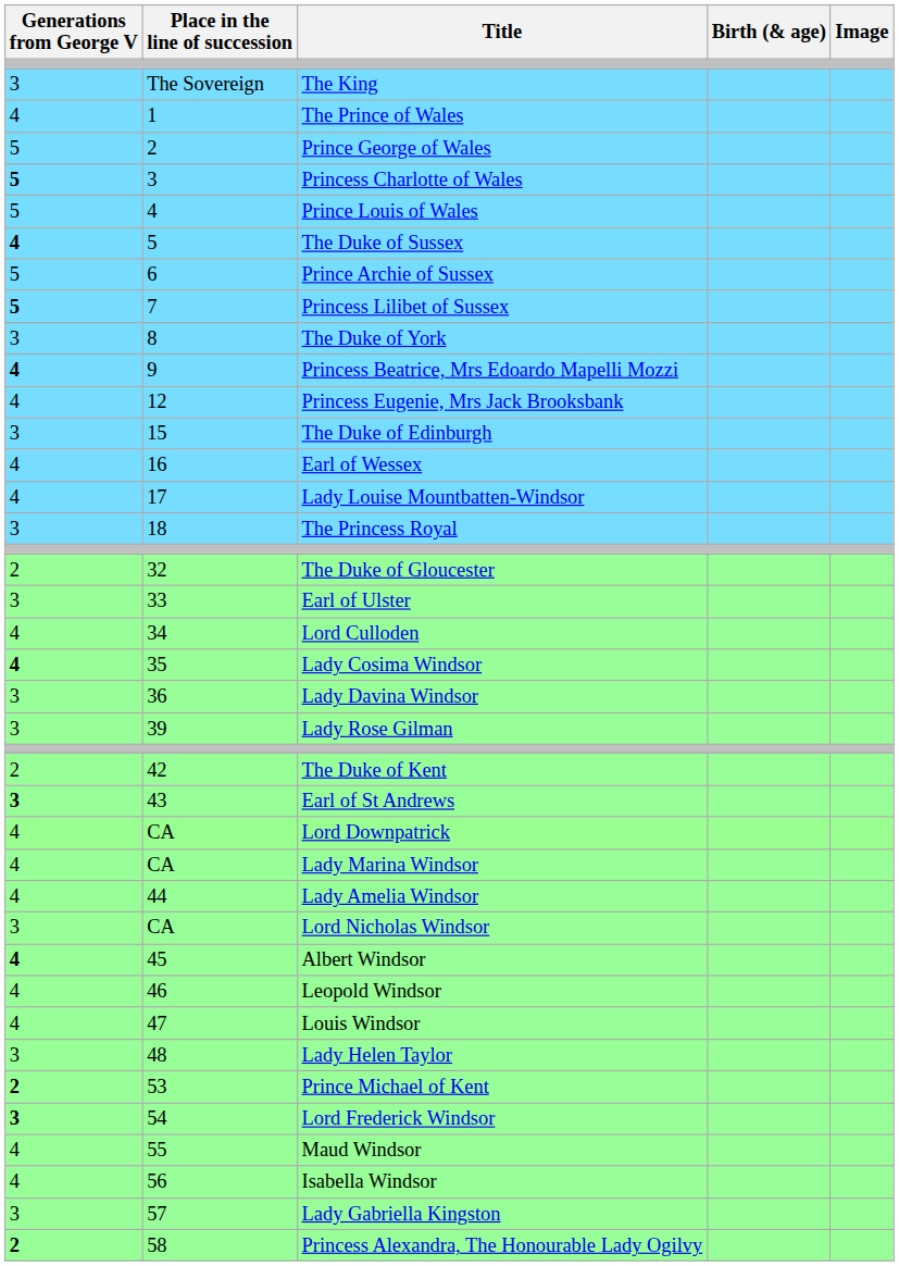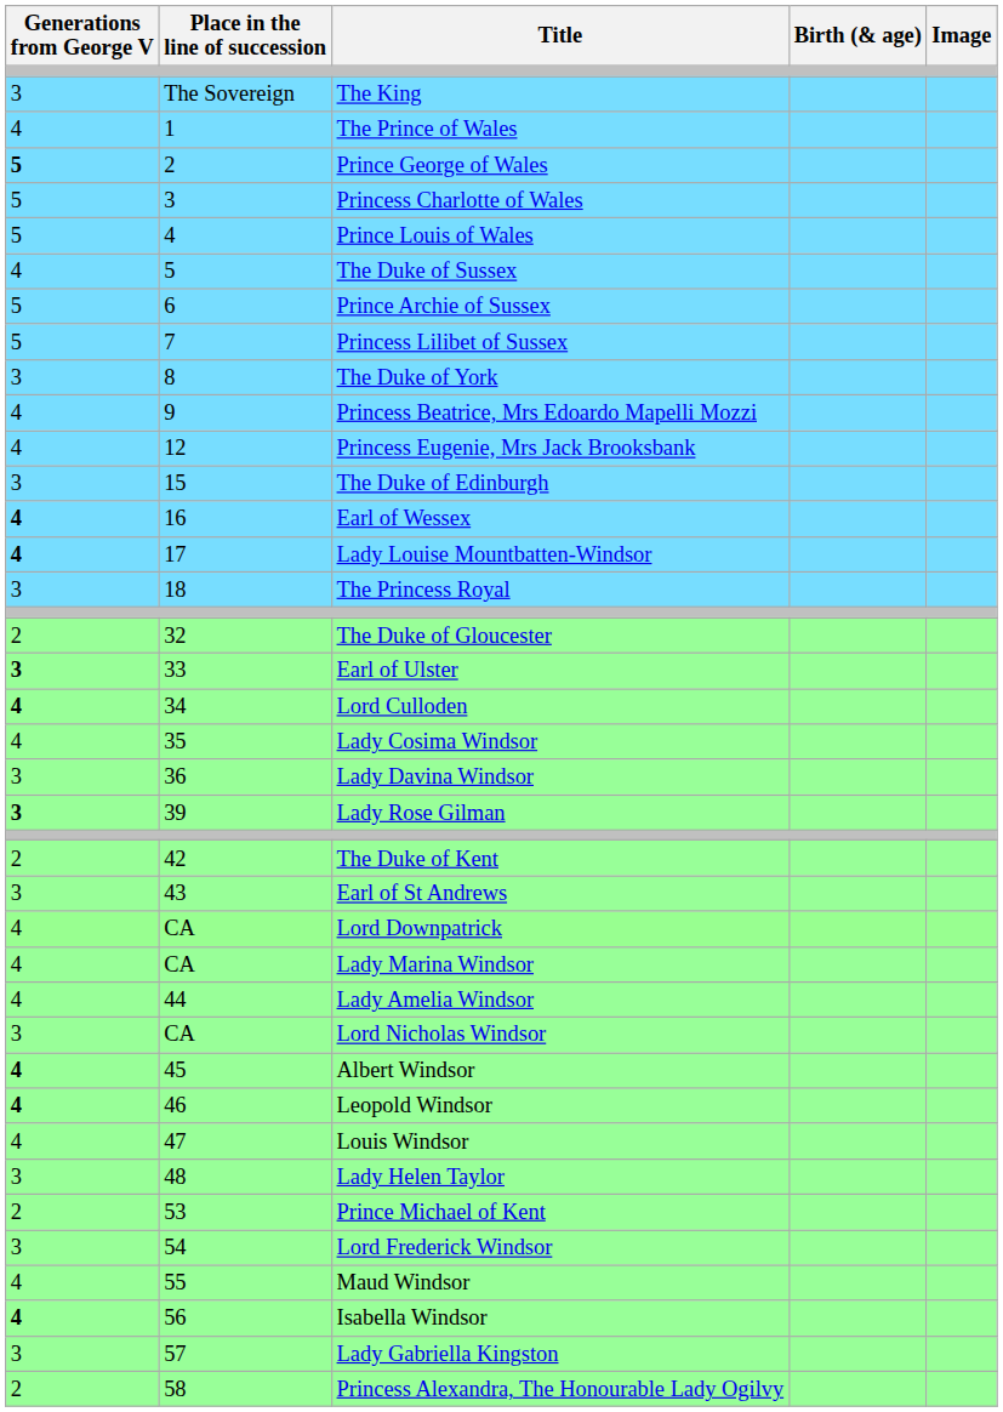Prince George of Wales | Generations from George V: normal -> bold
Princess Charlotte of Wales | Generations from George V: bold -> normal
The Duke of Sussex | Generations from George V: bold -> normal
Princess Lilibet of Sussex | Generations from George V: bold -> normal
Princess Beatrice, Mrs Edoardo Mapelli Mozzi | Generations from George V: bold -> normal
Earl of Wessex | Generations from George V: normal -> bold
Lady Louise Mountbatten-Windsor | Generations from George V: normal -> bold
Earl of Ulster | Generations from George V: normal -> bold
Lord Culloden | Generations from George V: normal -> bold
Lady Cosima Windsor | Generations from George V: bold -> normal
Lady Rose Gilman | Generations from George V: normal -> bold
Earl of St Andrews | Generations from George V: bold -> normal
Leopold Windsor | Generations from George V: normal -> bold
Prince Michael of Kent | Generations from George V: bold -> normal
Lord Frederick Windsor | Generations from George V: bold -> normal
Isabella Windsor | Generations from George V: normal -> bold
Princess Alexandra, The Honourable Lady Ogilvy | Generations from George V: bold -> normal
